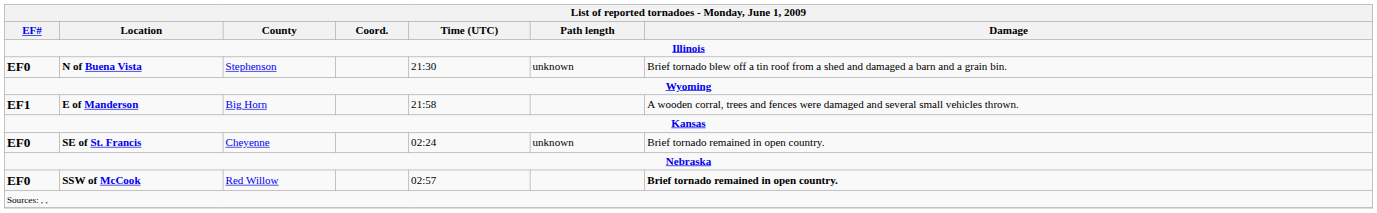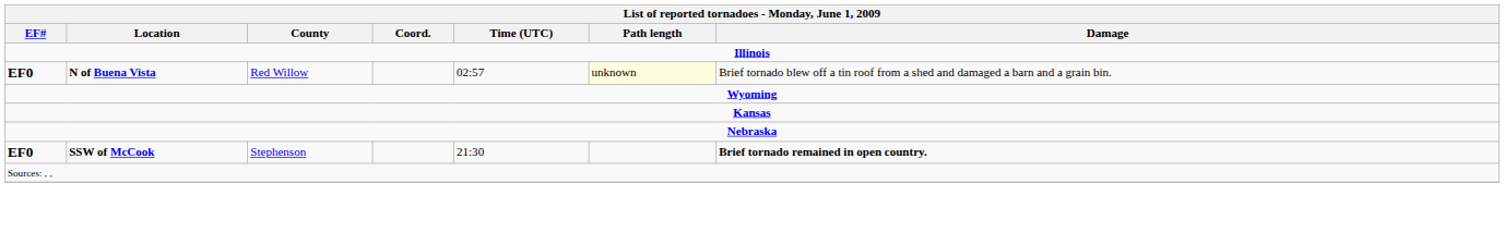N of Buena Vista | County: Stephenson -> Red Willow
N of Buena Vista | Time (UTC): 21:30 -> 02:57
N of Buena Vista | Path length: no background -> lightyellow background
- row: EF1 | E of Manderson | Big Horn | 21:58 | A wooden corral, trees and fences were damaged and several small vehicles thrown.
- row: EF0 | SE of St. Francis | Cheyenne | 02:24 | unknown | Brief tornado remained in open country.
SSW of McCook | County: Red Willow -> Stephenson
SSW of McCook | Time (UTC): 02:57 -> 21:30
